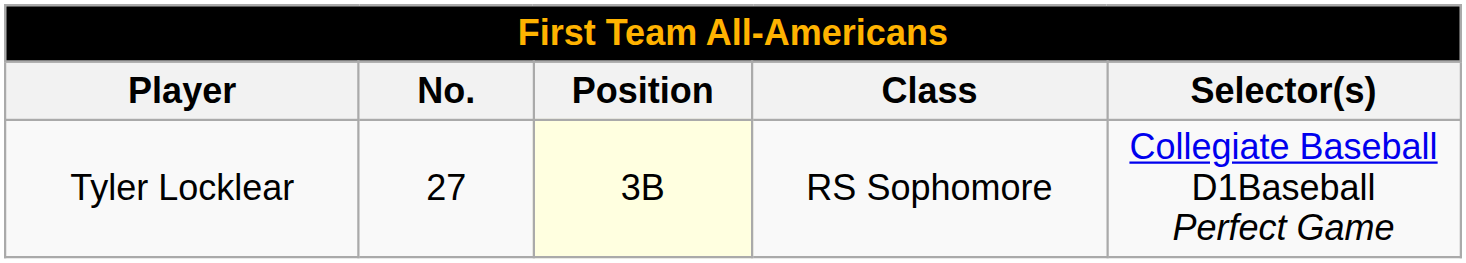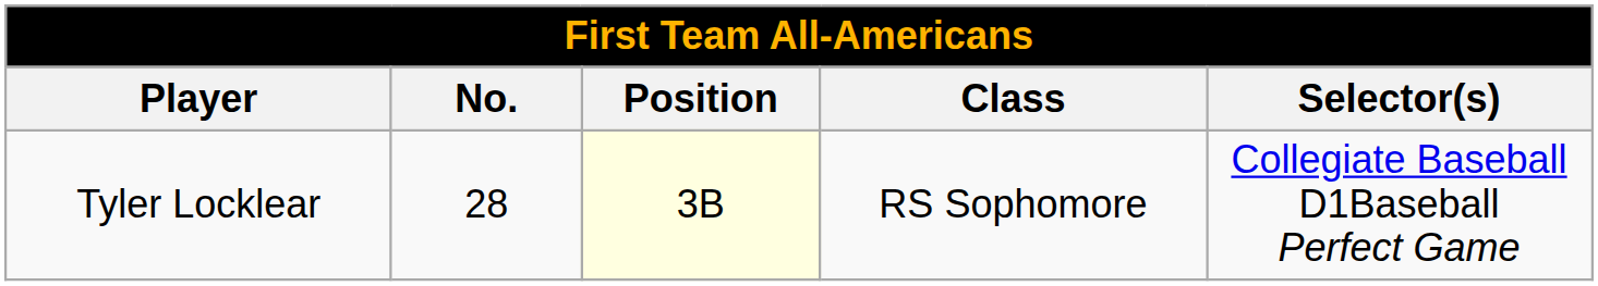Tyler Locklear | No.: 27 -> 28
